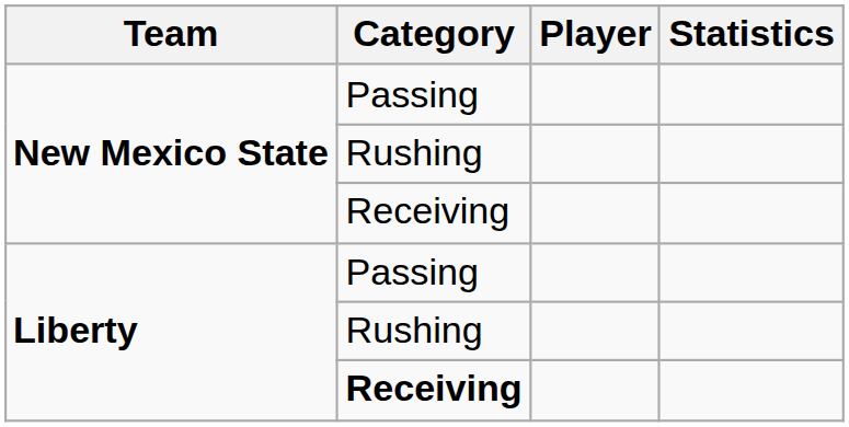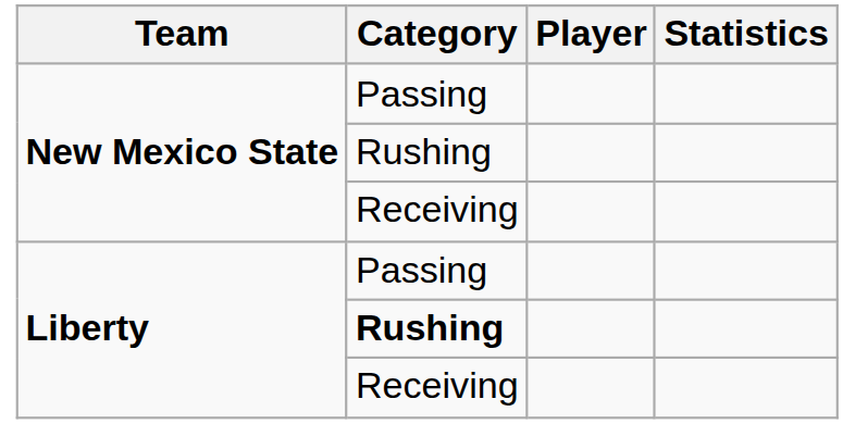Liberty / Rushing | Category: normal -> bold
Liberty / Receiving | Category: bold -> normal
